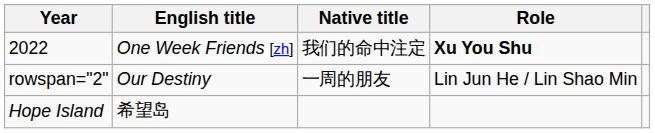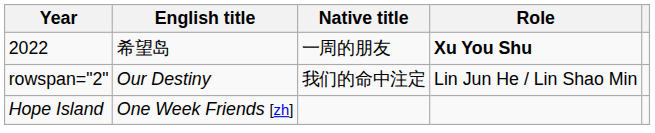2022 | English title: One Week Friends [zh] -> 希望岛
2022 | Native title: 我们的命中注定 -> 一周的朋友
rowspan="2" | Native title: 一周的朋友 -> 我们的命中注定
Hope Island | English title: 希望岛 -> One Week Friends [zh]
